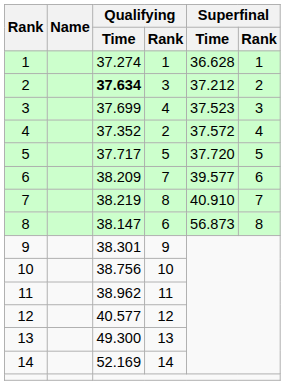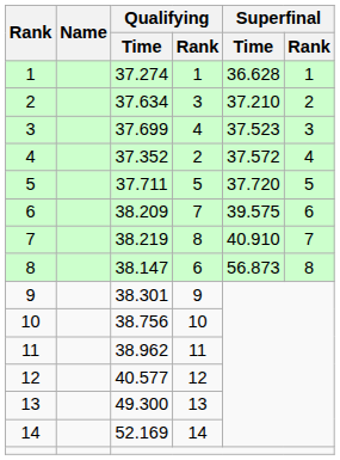row 4 | Qualifying / Time: bold -> normal
row 4 | Superfinal / Time: 37.212 -> 37.210
row 7 | Qualifying / Time: 37.717 -> 37.711
row 8 | Superfinal / Time: 39.577 -> 39.575
